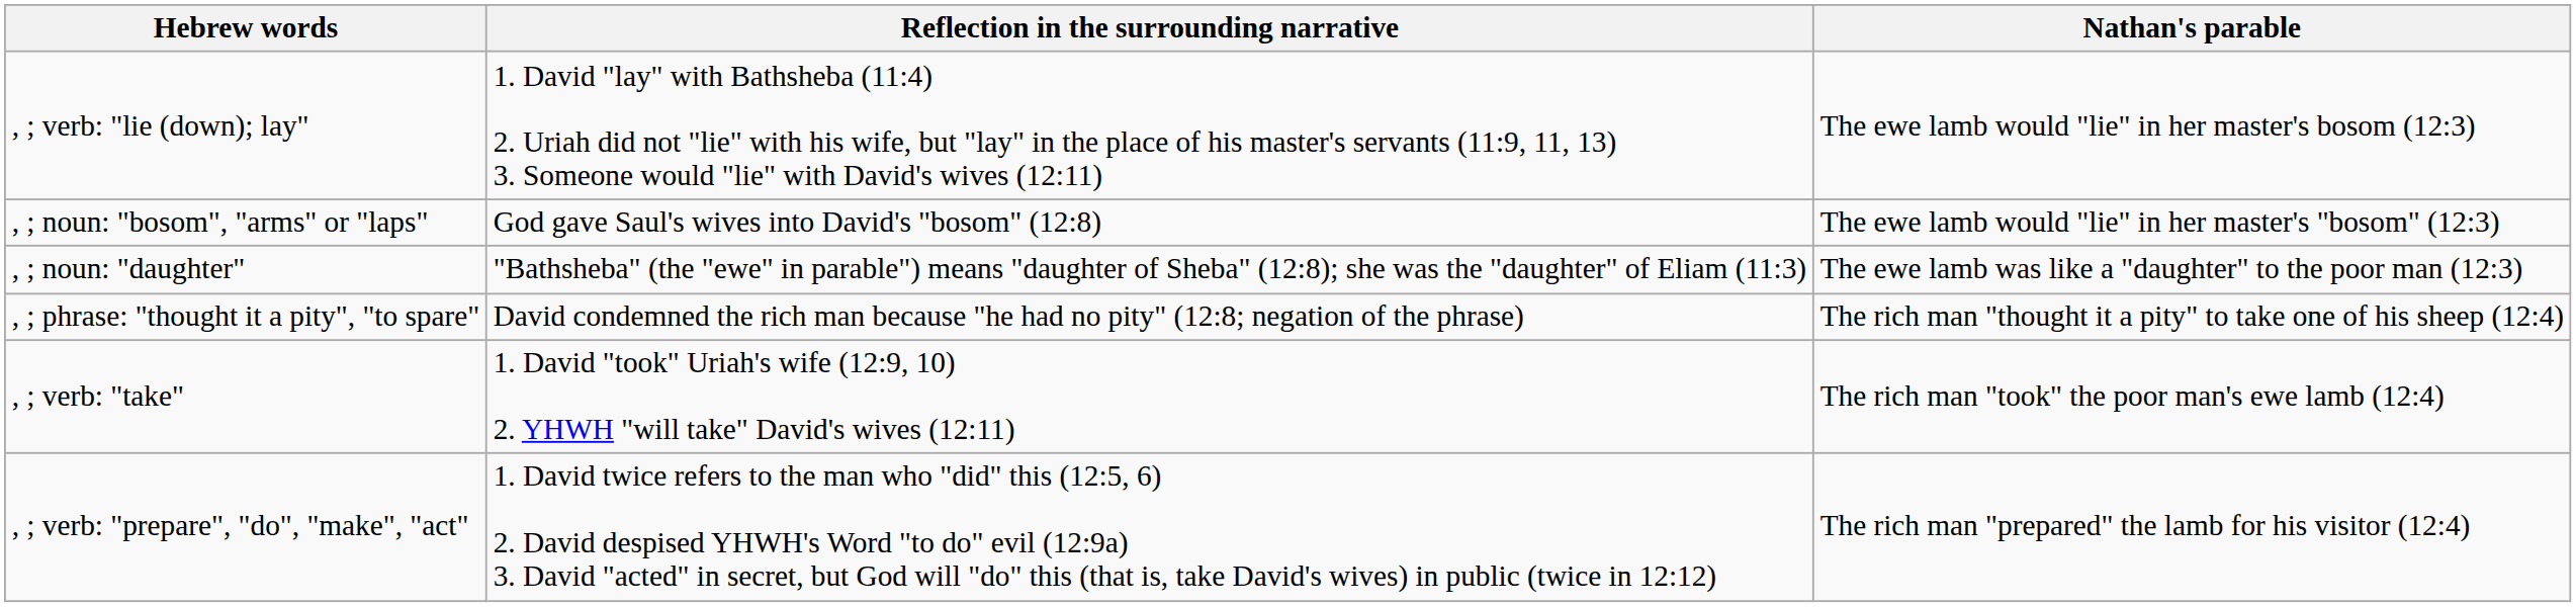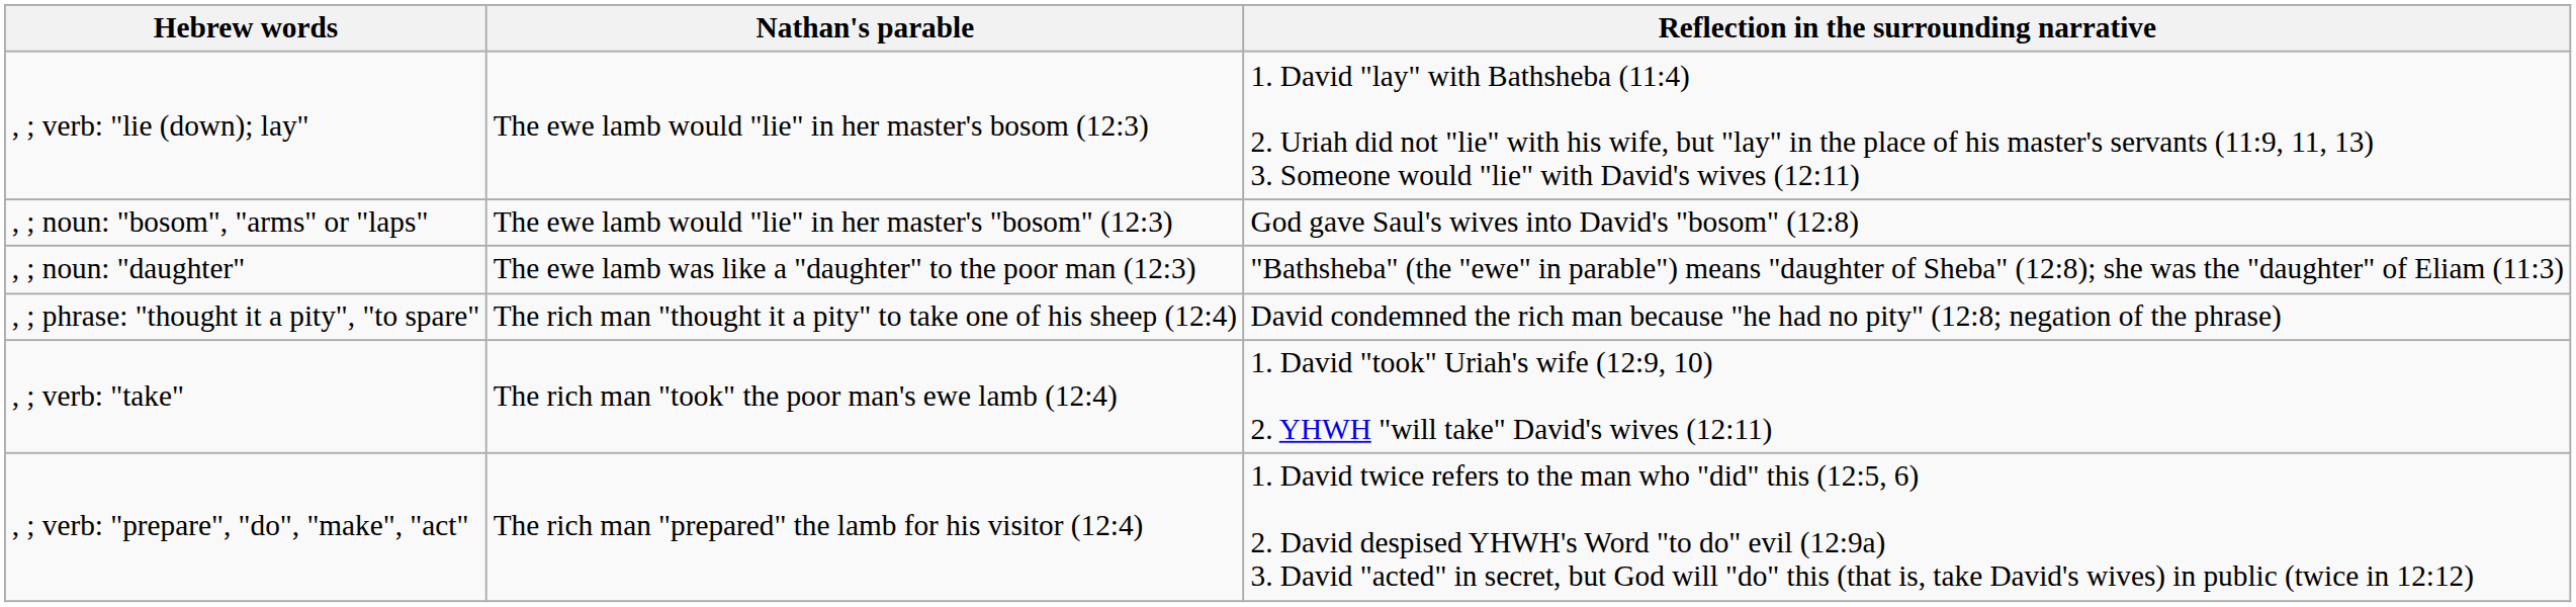columns swapped: Nathan's parable <-> Reflection in the surrounding narrative
